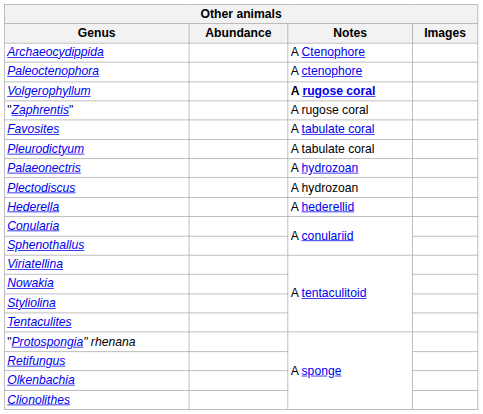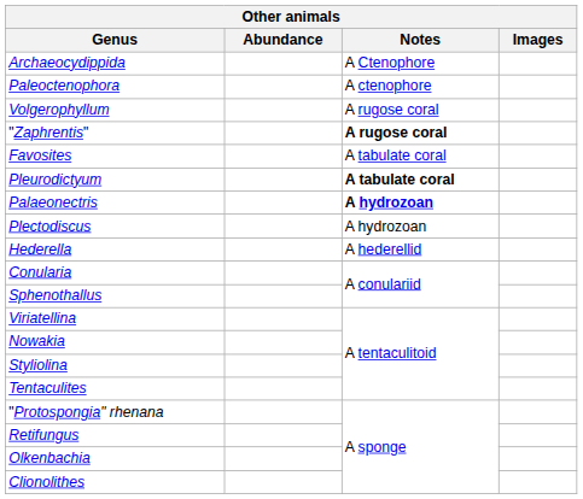Volgerophyllum | Notes: bold -> normal
"Zaphrentis" | Notes: normal -> bold
Pleurodictyum | Notes: normal -> bold
Palaeonectris | Notes: normal -> bold
